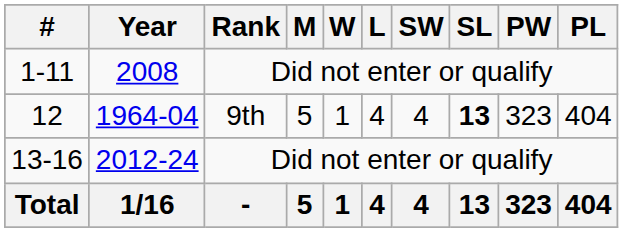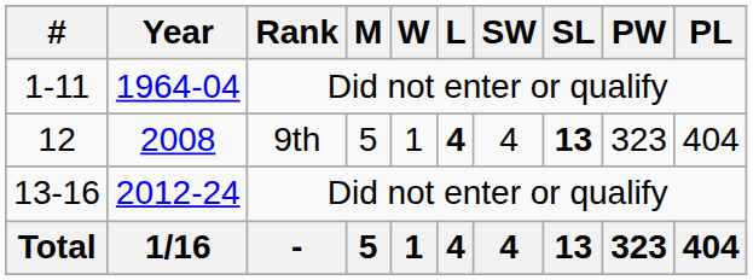1-11 | Year: 2008 -> 1964-04
12 | Year: 1964-04 -> 2008
12 | L: normal -> bold
